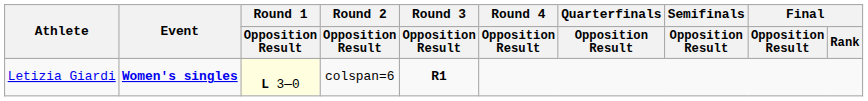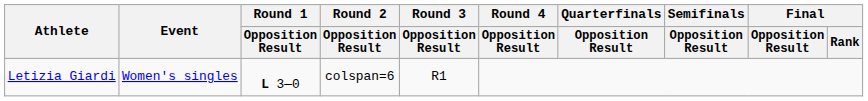Letizia Giardi | Event: bold -> normal
Letizia Giardi | Round 1 / Opposition Result: lightyellow background -> no background
Letizia Giardi | Round 3 / Opposition Result: bold -> normal
